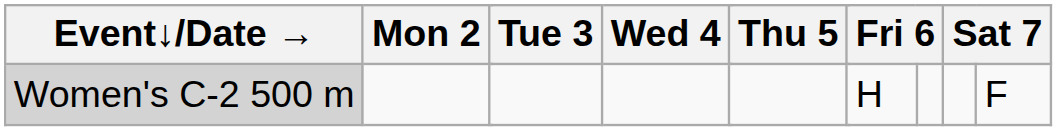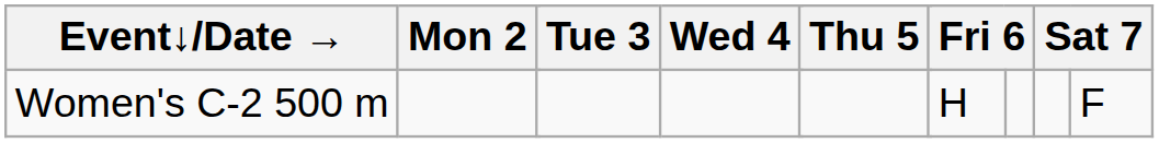Women's C-2 500 m | Event↓/Date →: lightgrey background -> no background
